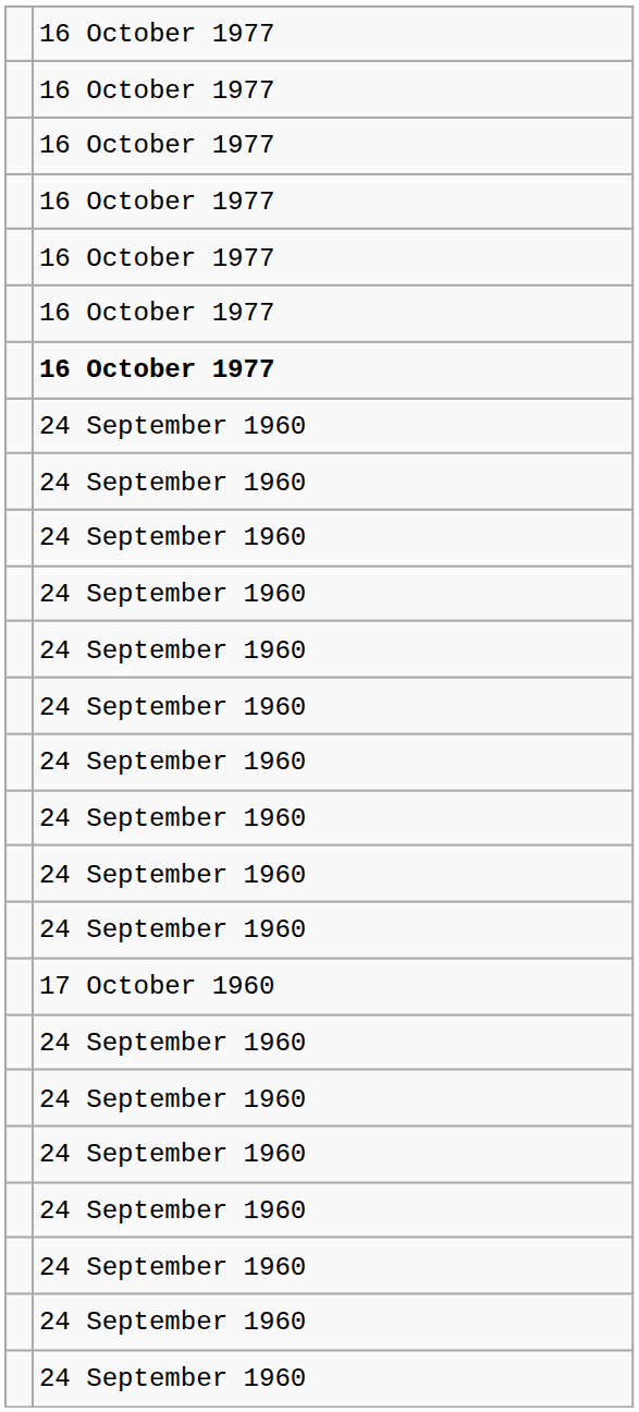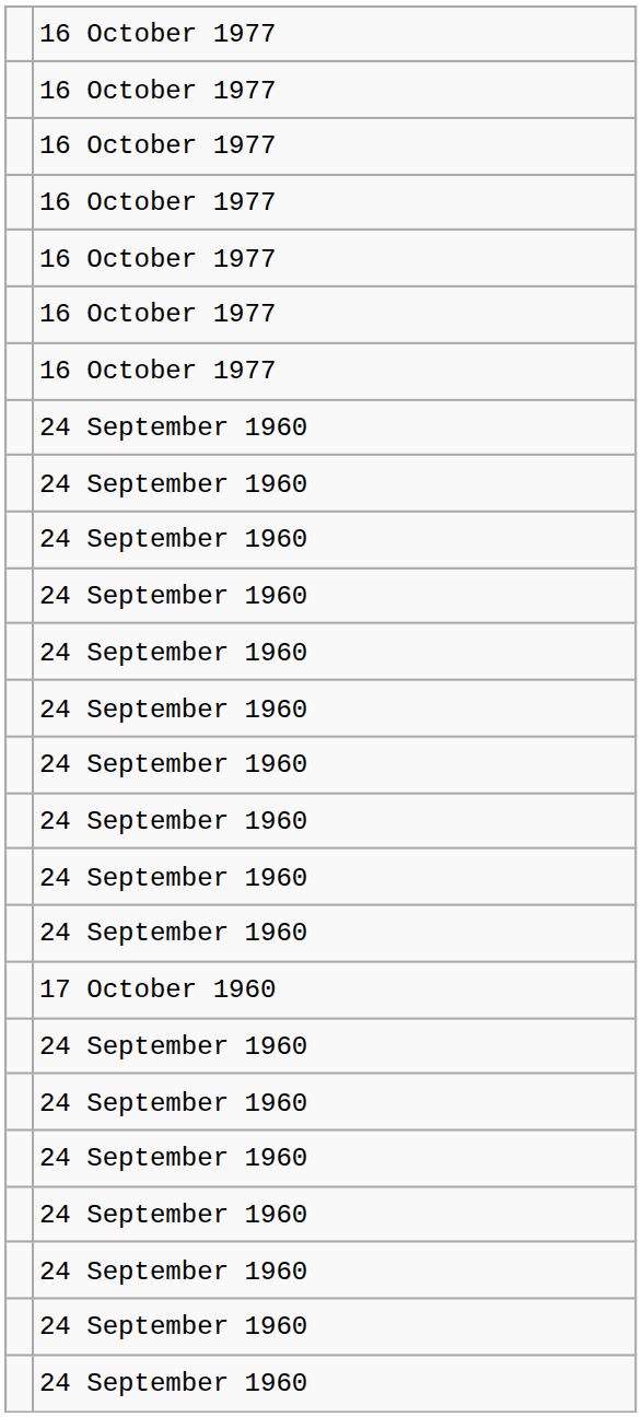row 7 | column 2: bold -> normal
